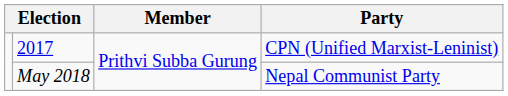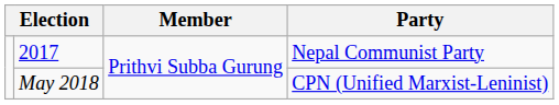2017 | Party: CPN (Unified Marxist-Leninist) -> Nepal Communist Party
May 2018 | Party: Nepal Communist Party -> CPN (Unified Marxist-Leninist)
